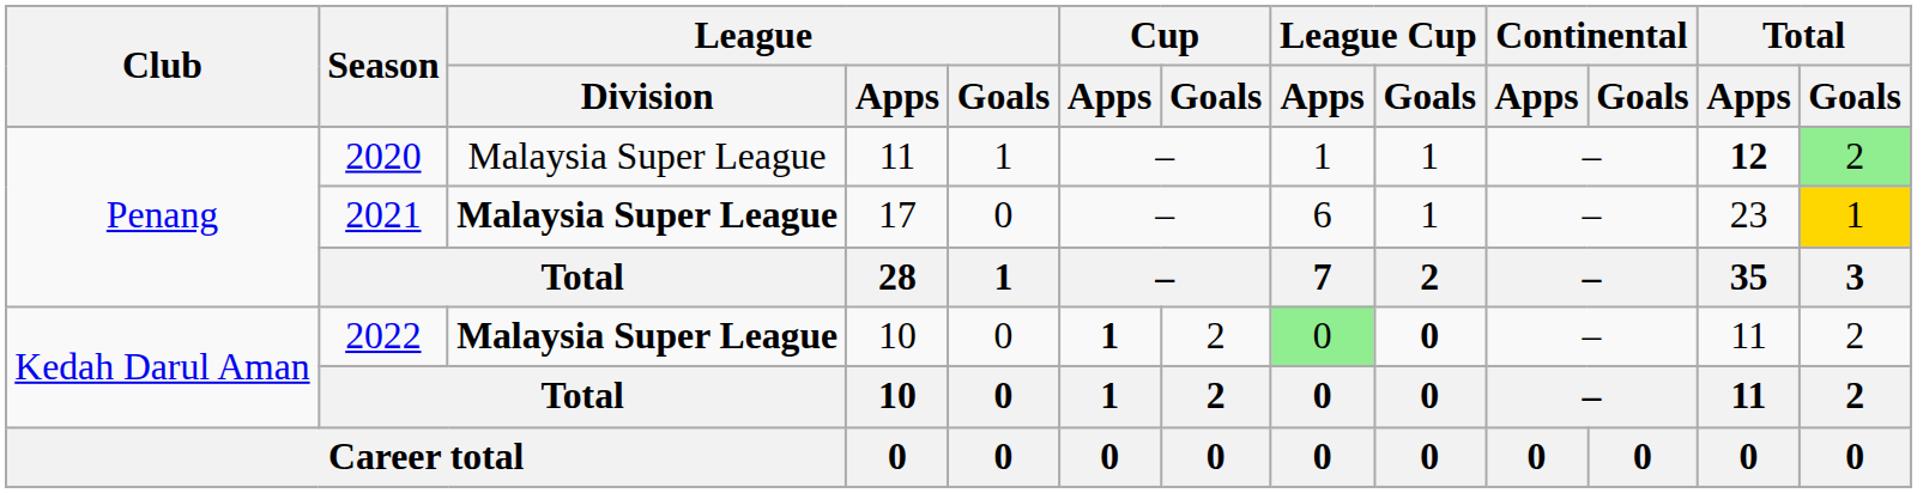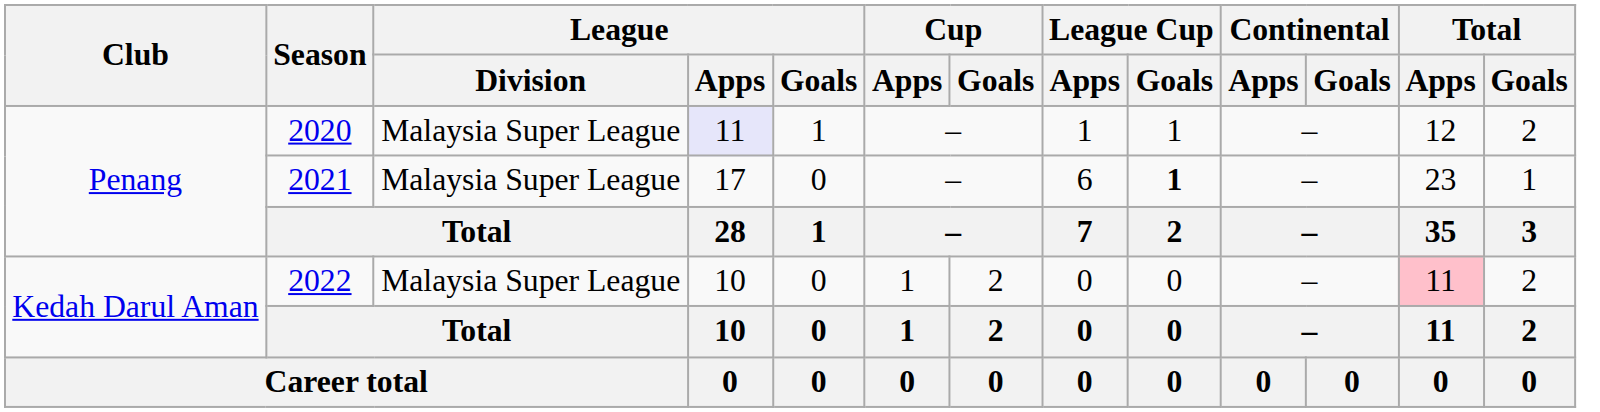2020 | League / Apps: no background -> lavender background
2020 | Total / Apps: bold -> normal
2020 | Total / Goals: lightgreen background -> no background
2021 | League / Division: bold -> normal
2021 | League Cup / Goals: normal -> bold
2021 | Total / Goals: gold background -> no background
2022 | League / Division: bold -> normal
2022 | Cup / Apps: bold -> normal
2022 | League Cup / Apps: lightgreen background -> no background
2022 | League Cup / Goals: bold -> normal
2022 | Total / Apps: no background -> pink background
